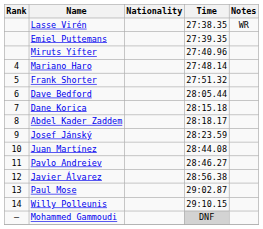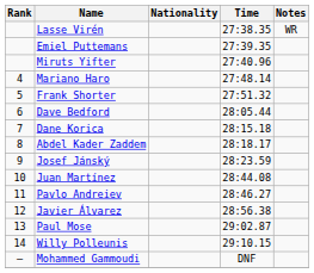Mohammed Gammoudi | Time: lightgrey background -> no background
